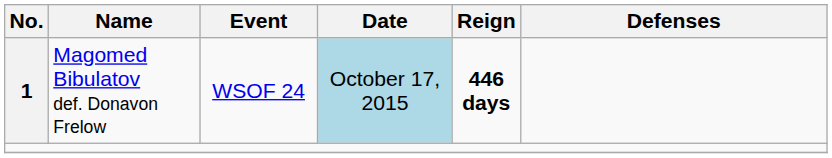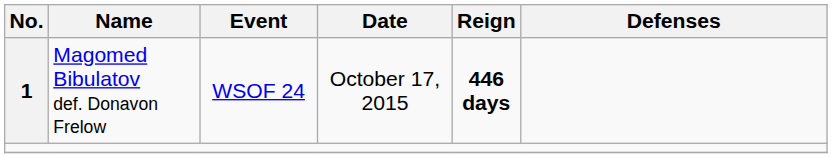Magomed Bibulatov def. Donavon Frelow | Date: lightblue background -> no background
